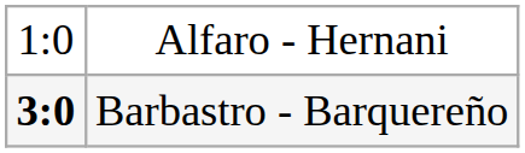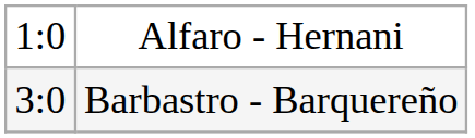Barbastro - Barquereño | column 1: bold -> normal
